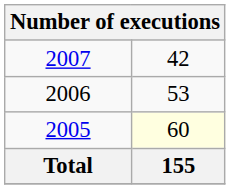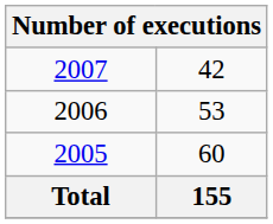2005 | column 2: lightyellow background -> no background
